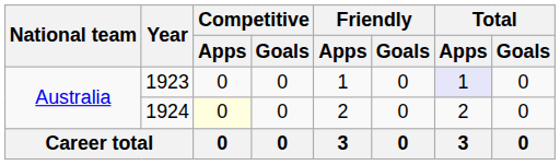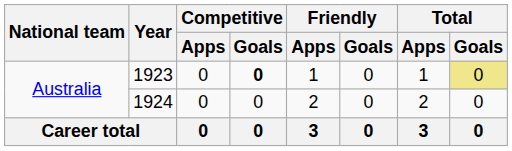1923 | Competitive / Goals: normal -> bold
1923 | Total / Apps: lavender background -> no background
1923 | Total / Goals: no background -> khaki background
1924 | Competitive / Apps: lightyellow background -> no background
